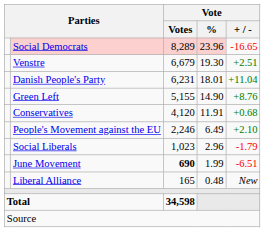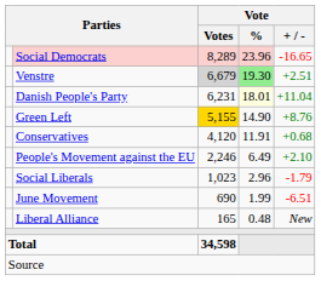Venstre | Vote / Votes: no background -> lightgrey background
Venstre | Vote / %: no background -> lightgreen background
Danish People's Party | Vote / %: no background -> lightyellow background
Green Left | Vote / Votes: no background -> gold background
June Movement | Vote / Votes: bold -> normal
